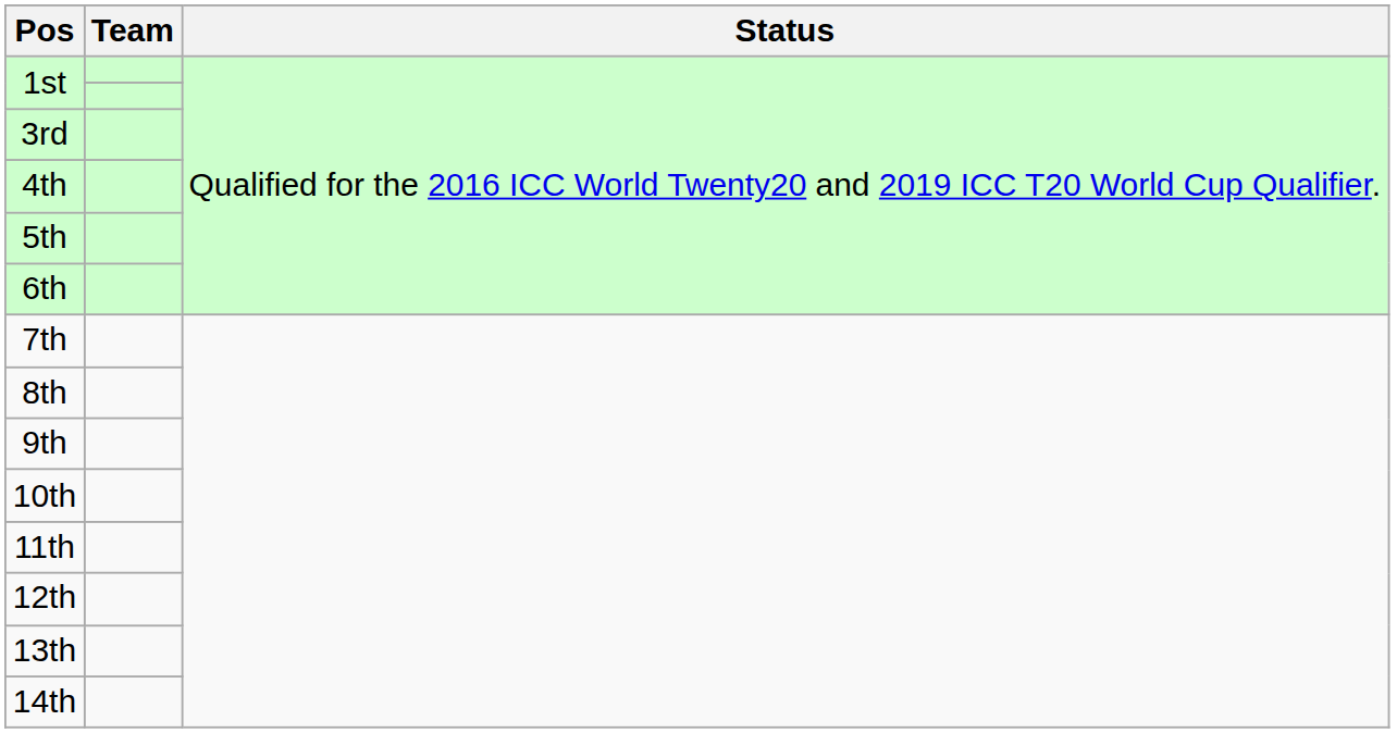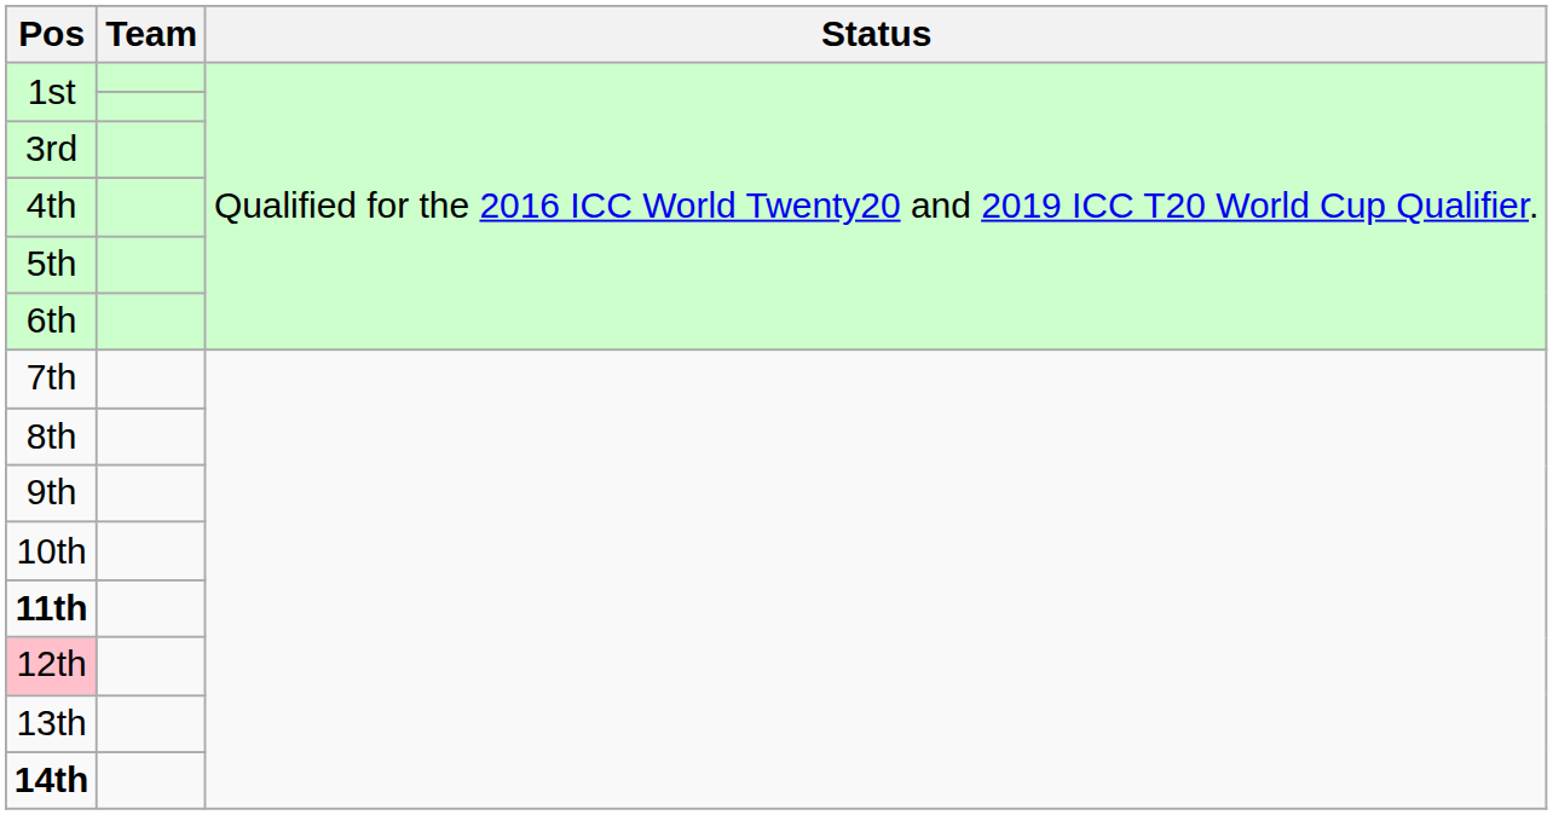11th | Pos: normal -> bold
12th | Pos: no background -> pink background
14th | Pos: normal -> bold
